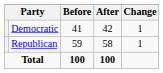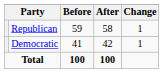rows swapped: Republican <-> Democratic
